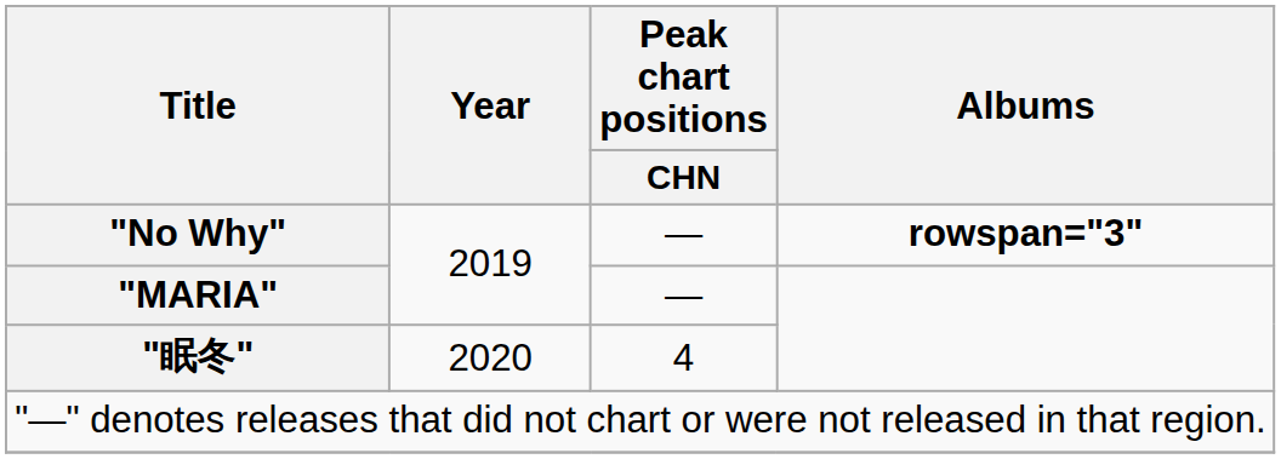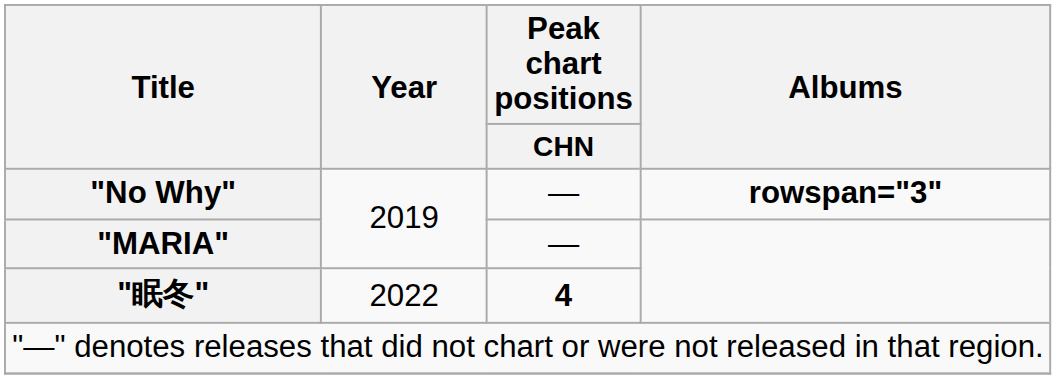"眠冬" | Year: 2020 -> 2022
"眠冬" | Peak chart positions / CHN: normal -> bold
